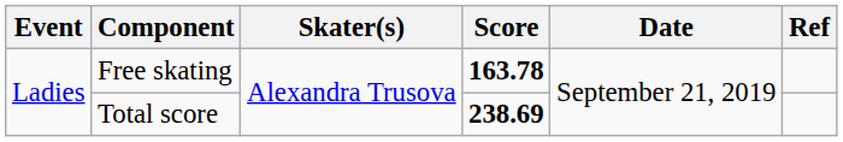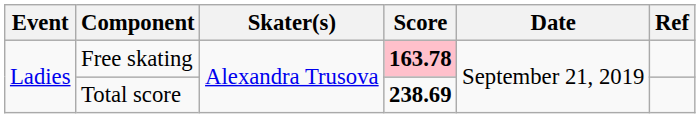Free skating | Score: no background -> pink background
